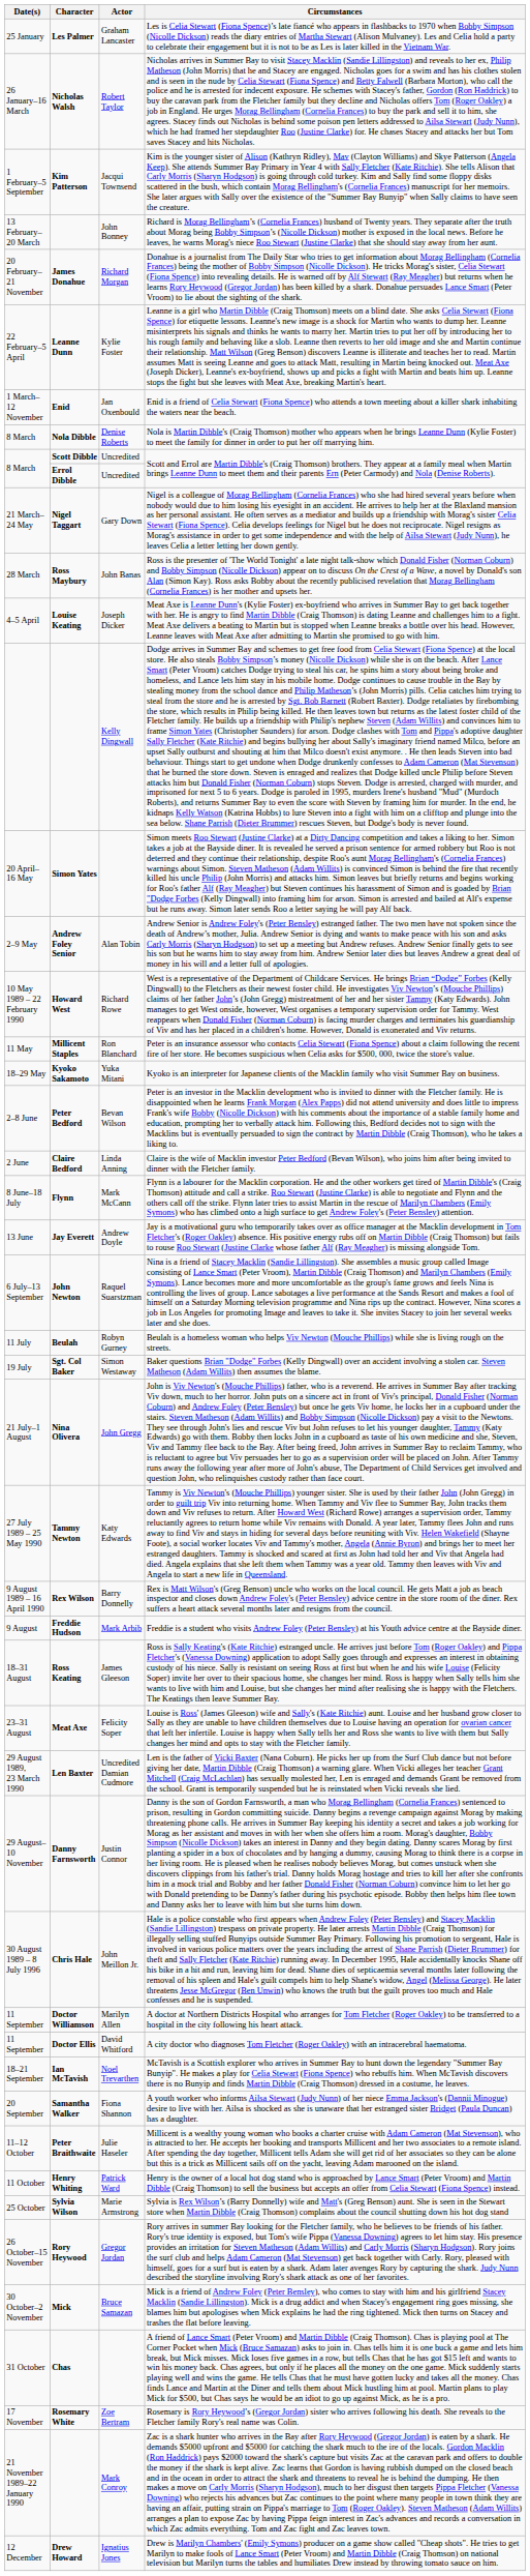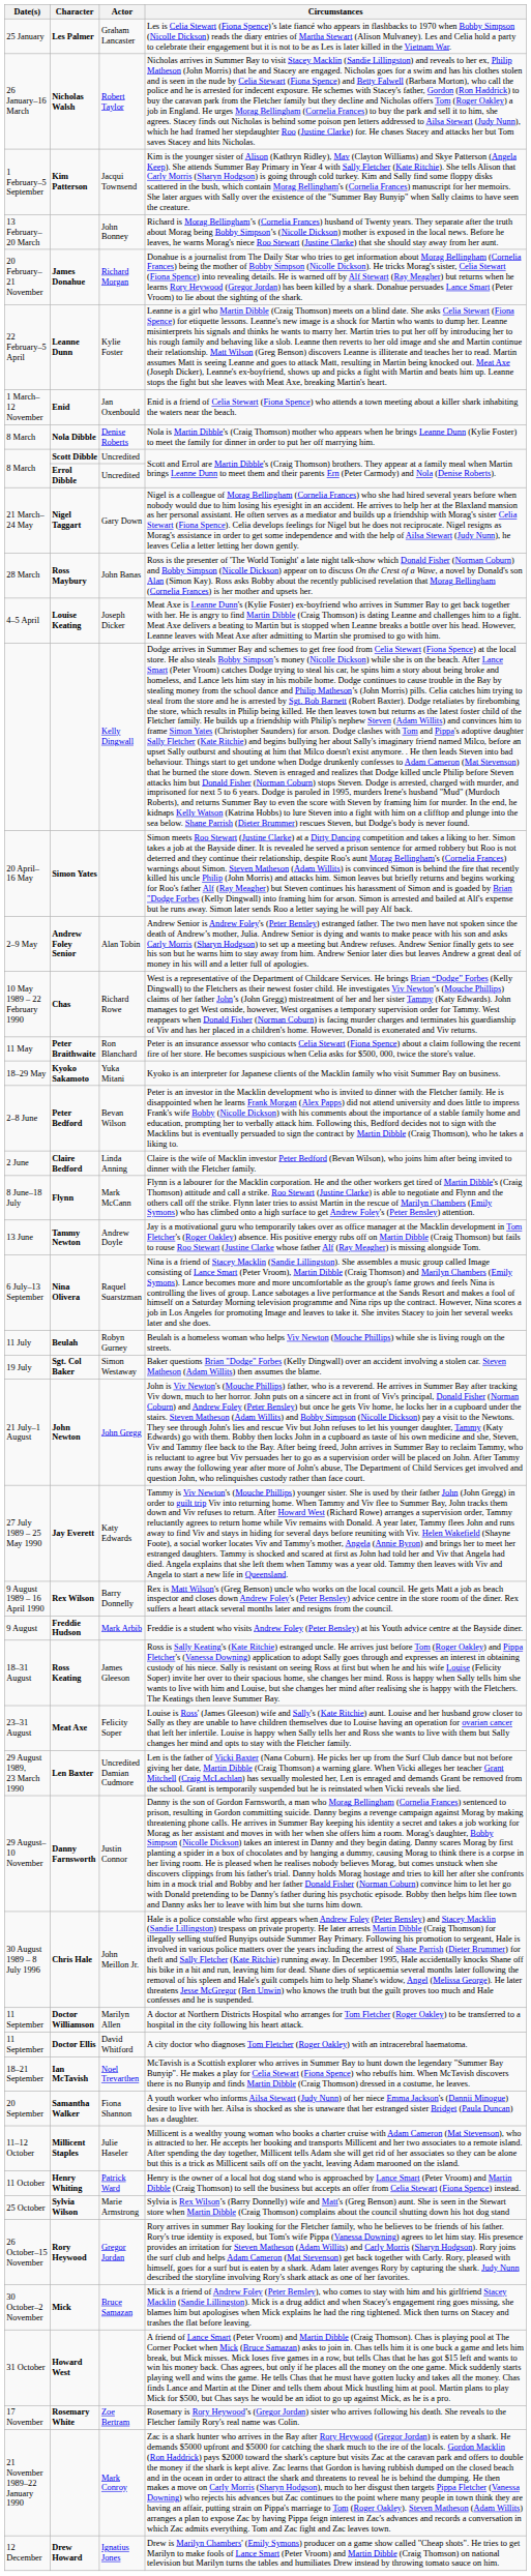row 18 | Character: Howard West -> Chas
row 19 | Character: Millicent Staples -> Peter Braithwaite
row 24 | Character: Jay Everett -> Tammy Newton
row 25 | Character: John Newton -> Nina Olivera
row 28 | Character: Nina Olivera -> John Newton
row 29 | Character: Tammy Newton -> Jay Everett
row 41 | Character: Peter Braithwaite -> Millicent Staples
row 46 | Character: Chas -> Howard West
